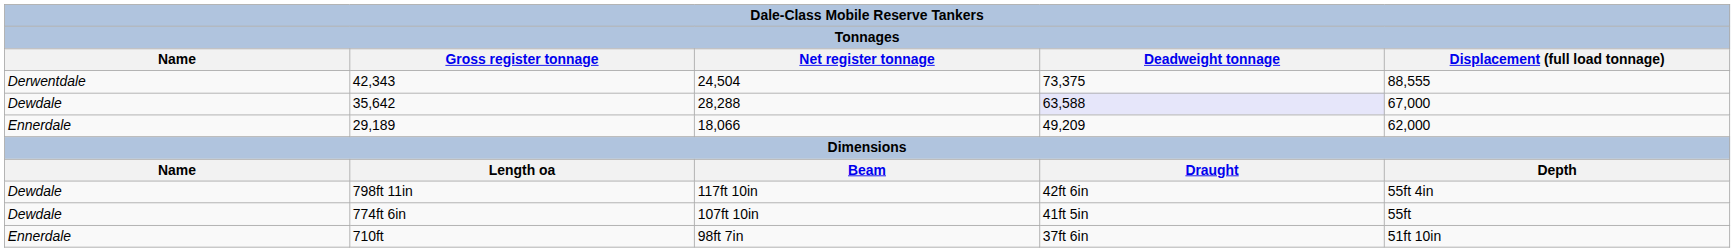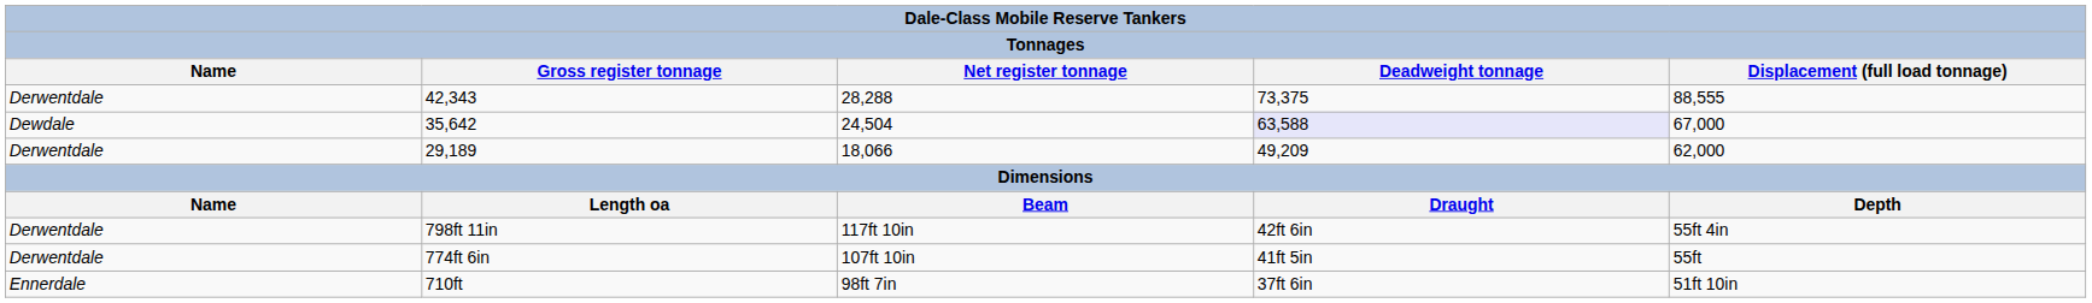42,343 | Net register tonnage: 24,504 -> 28,288
35,642 | Net register tonnage: 28,288 -> 24,504
29,189 | Name: Ennerdale -> Derwentdale
798ft 11in | Name: Dewdale -> Derwentdale
774ft 6in | Name: Dewdale -> Derwentdale
